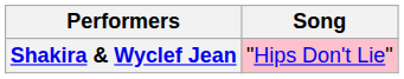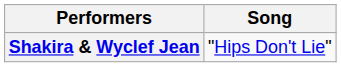Shakira & Wyclef Jean | Song: pink background -> no background
